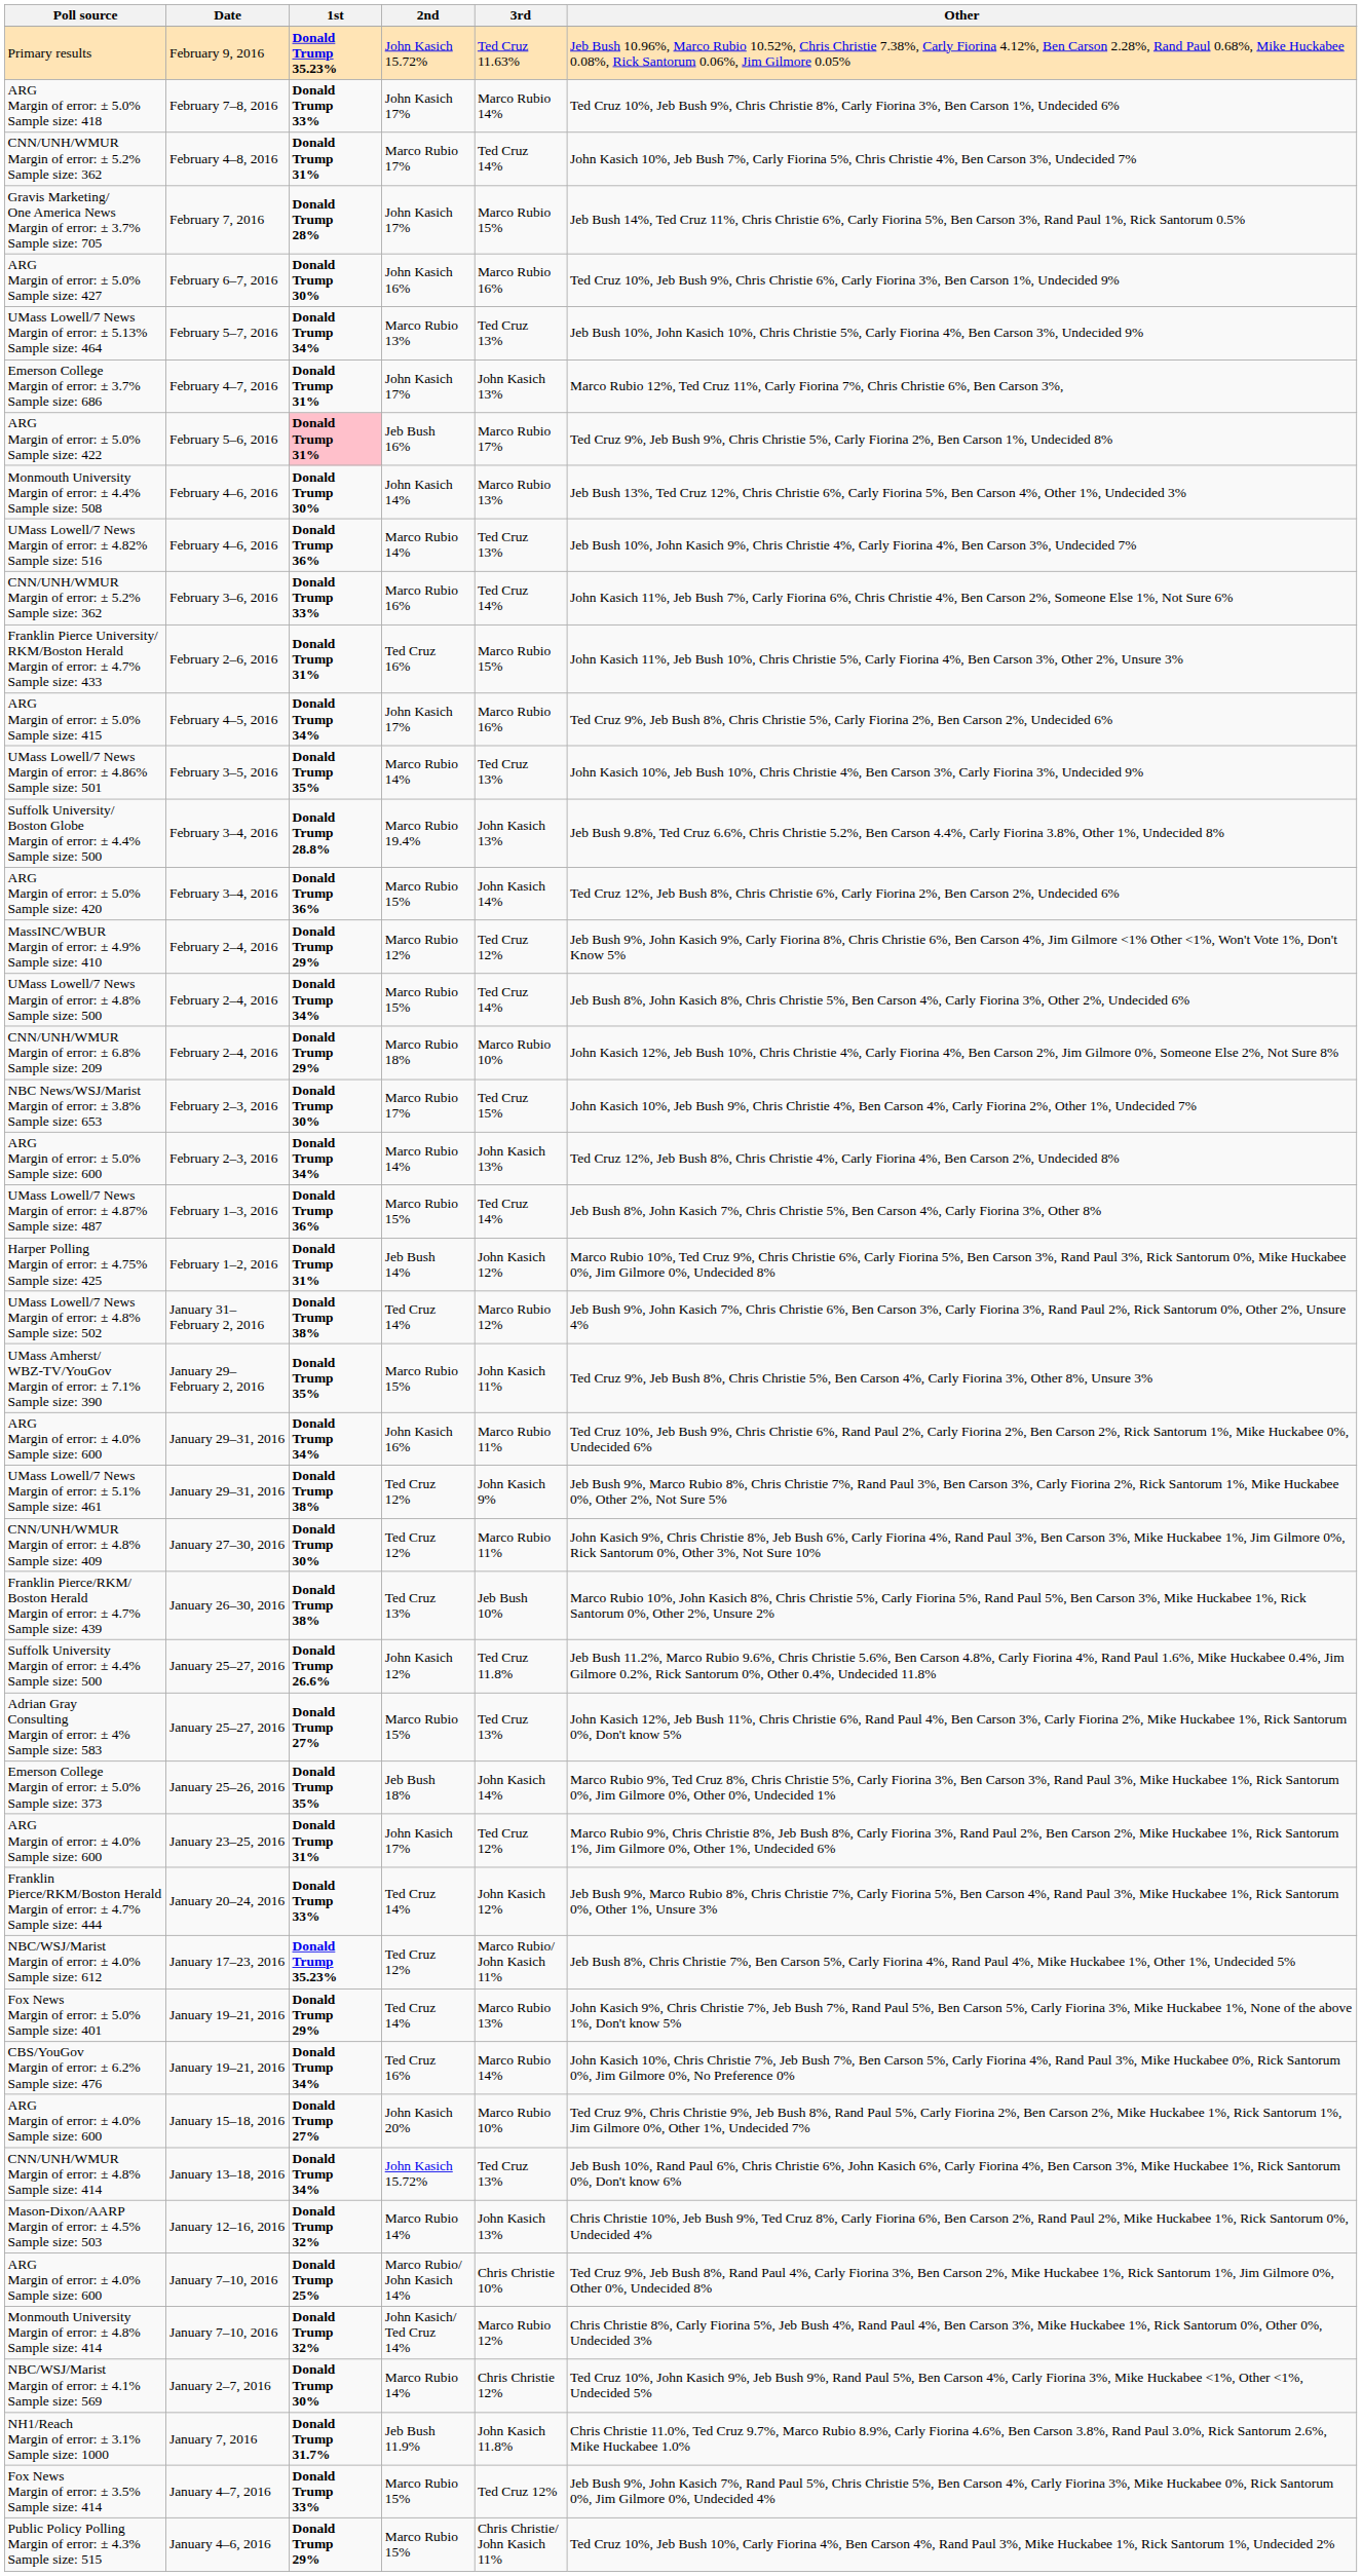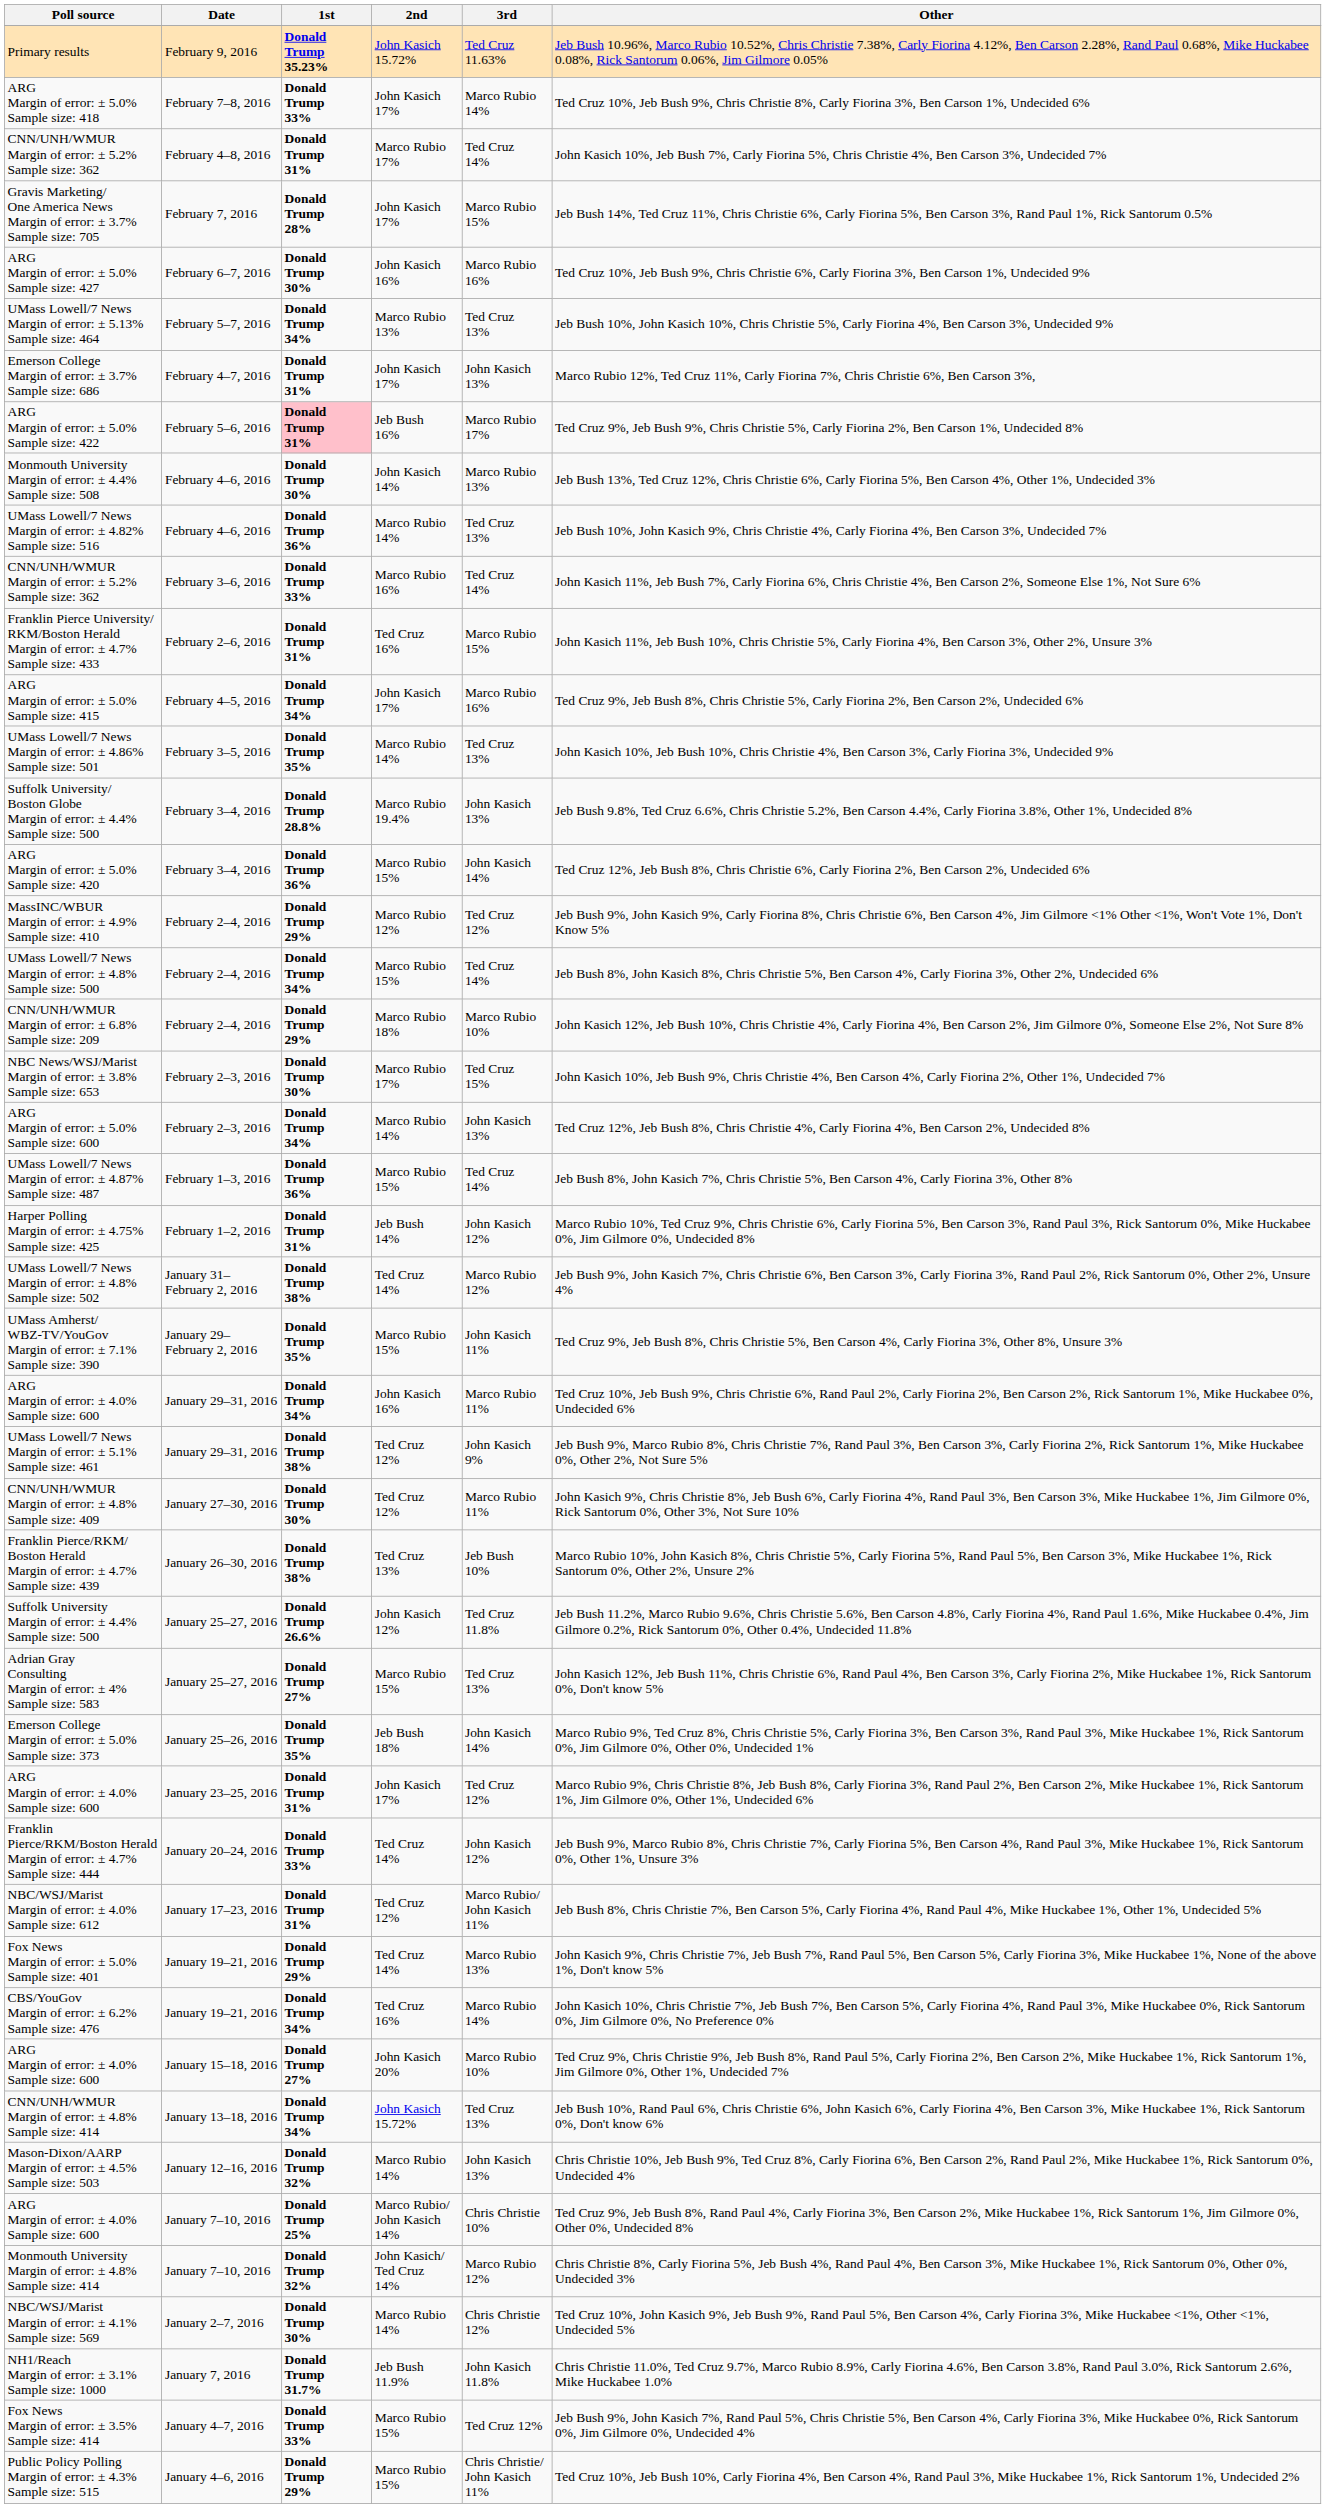NBC/WSJ/Marist Margin of error: ± 4.0% Sample size: 612 | 1st: Donald Trump 35.23% -> Donald Trump 31%
